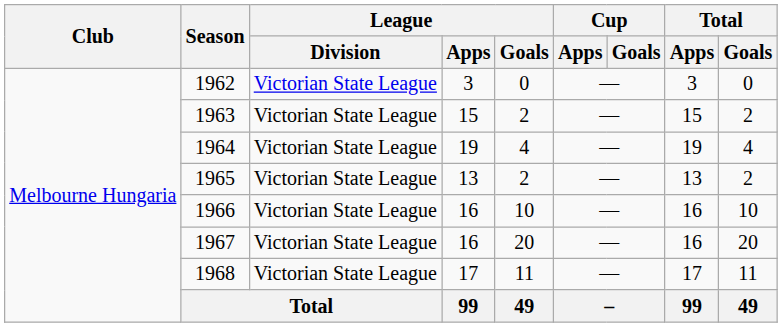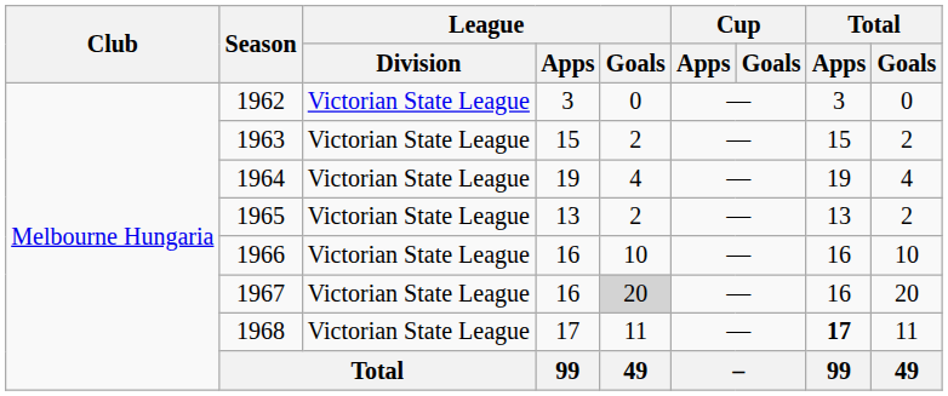1967 | League / Goals: no background -> lightgrey background
1968 | Total / Apps: normal -> bold
